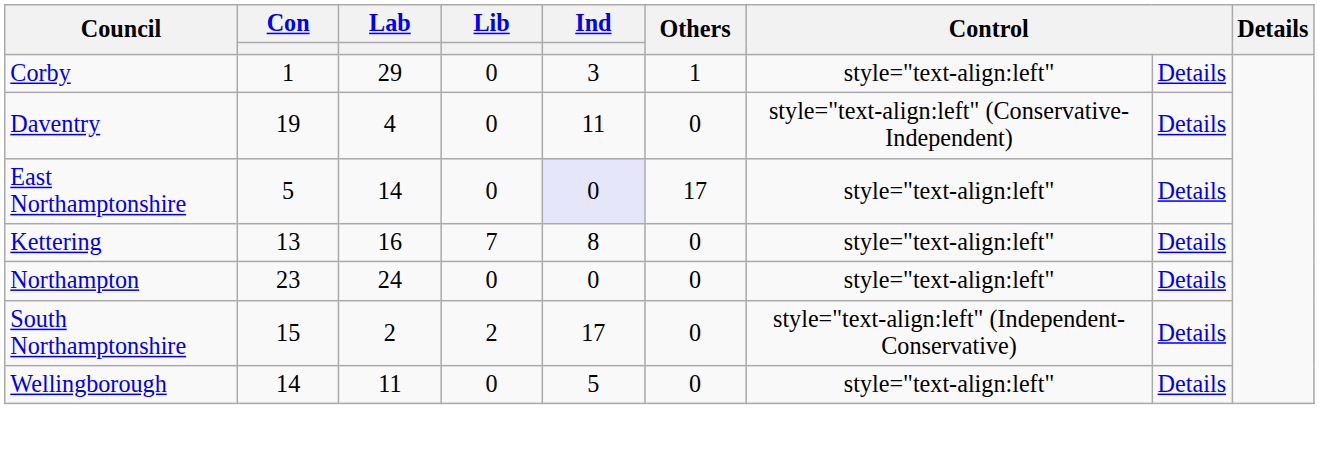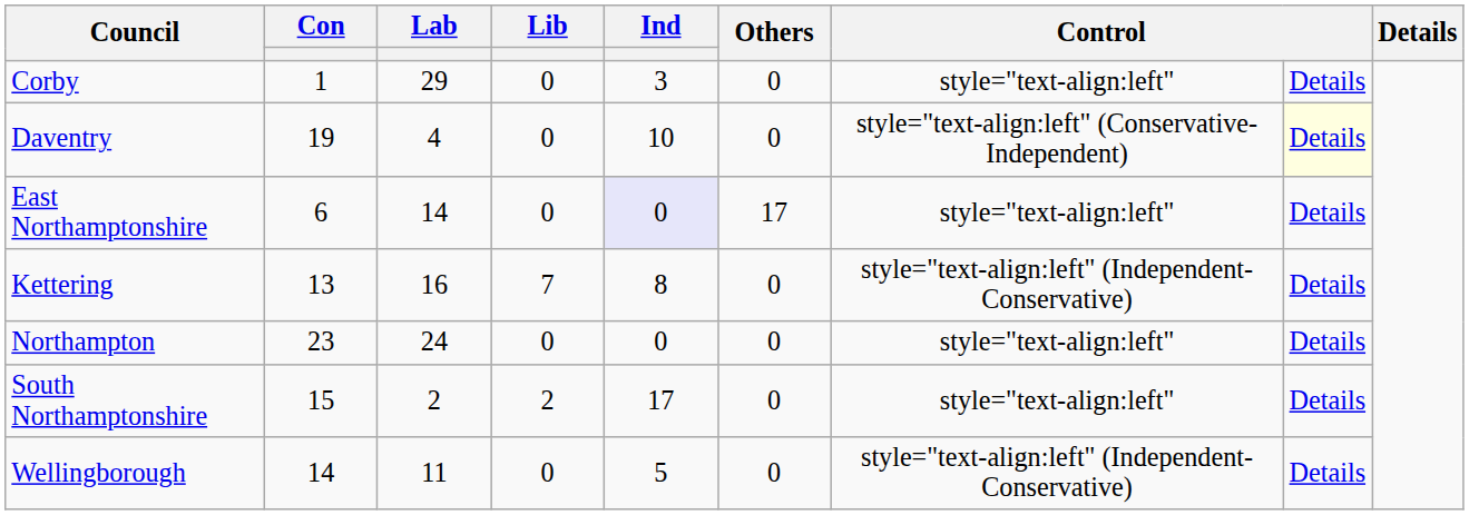Corby | Others: 1 -> 0
Daventry | Ind: 11 -> 10
Daventry | column 8: no background -> lightyellow background
East Northamptonshire | Con: 5 -> 6
Kettering | column 7: style="text-align:left" -> style="text-align:left" (Independent-Conservative)
South Northamptonshire | column 7: style="text-align:left" (Independent-Conservative) -> style="text-align:left"
Wellingborough | column 7: style="text-align:left" -> style="text-align:left" (Independent-Conservative)
